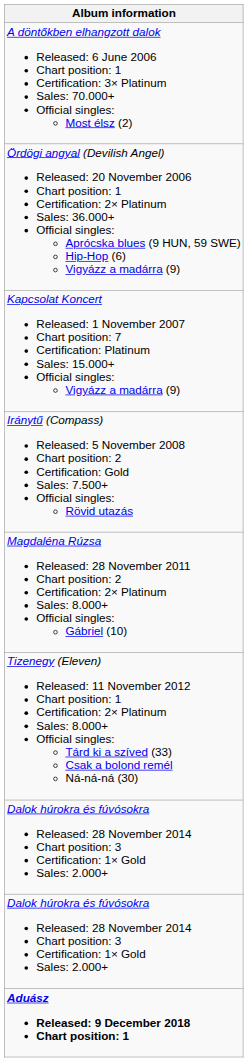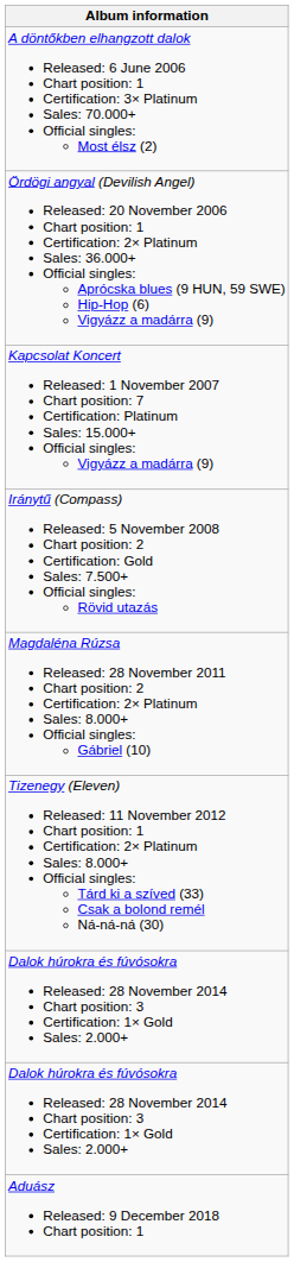row 10 | column 1: bold -> normal
